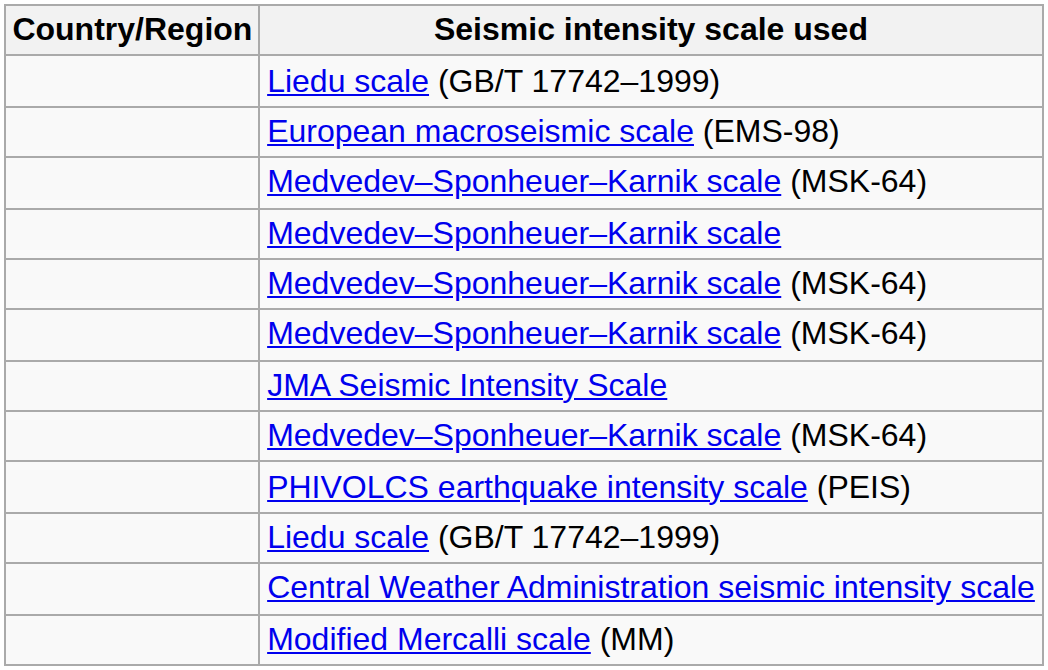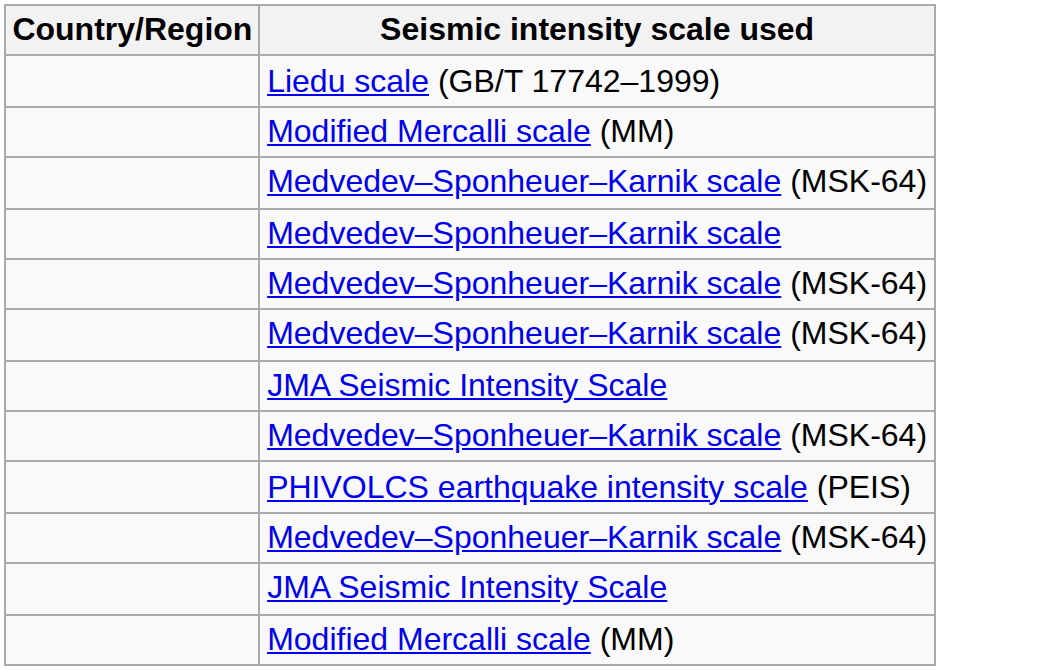row 3 | Seismic intensity scale used: European macroseismic scale (EMS-98) -> Modified Mercalli scale (MM)
row 11 | Seismic intensity scale used: Liedu scale (GB/T 17742–1999) -> Medvedev–Sponheuer–Karnik scale (MSK-64)
row 12 | Seismic intensity scale used: Central Weather Administration seismic intensity scale -> JMA Seismic Intensity Scale
